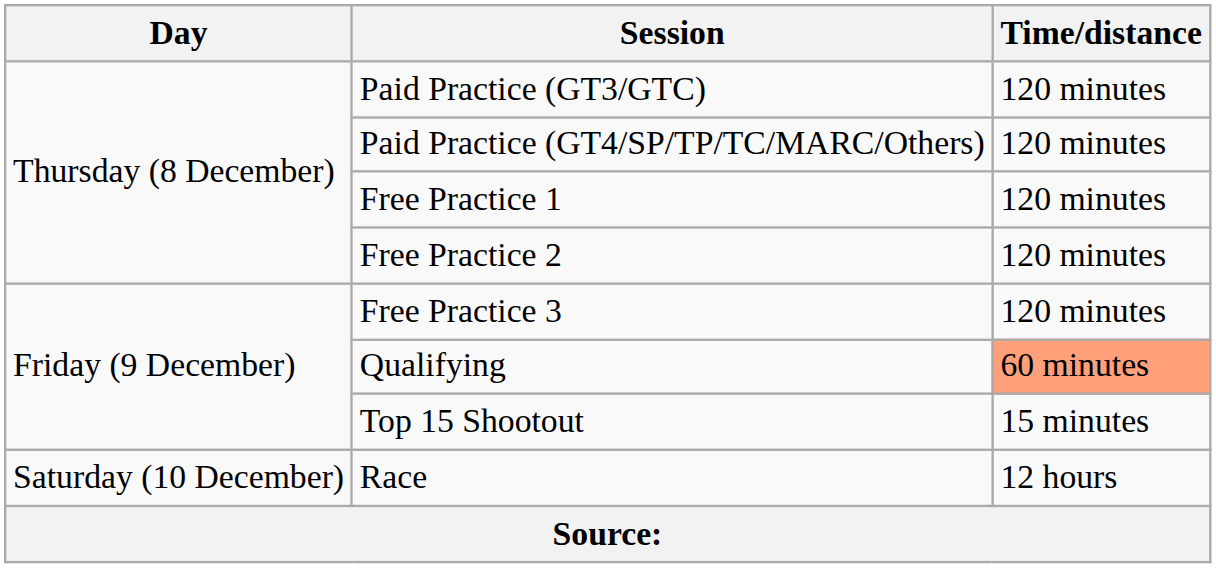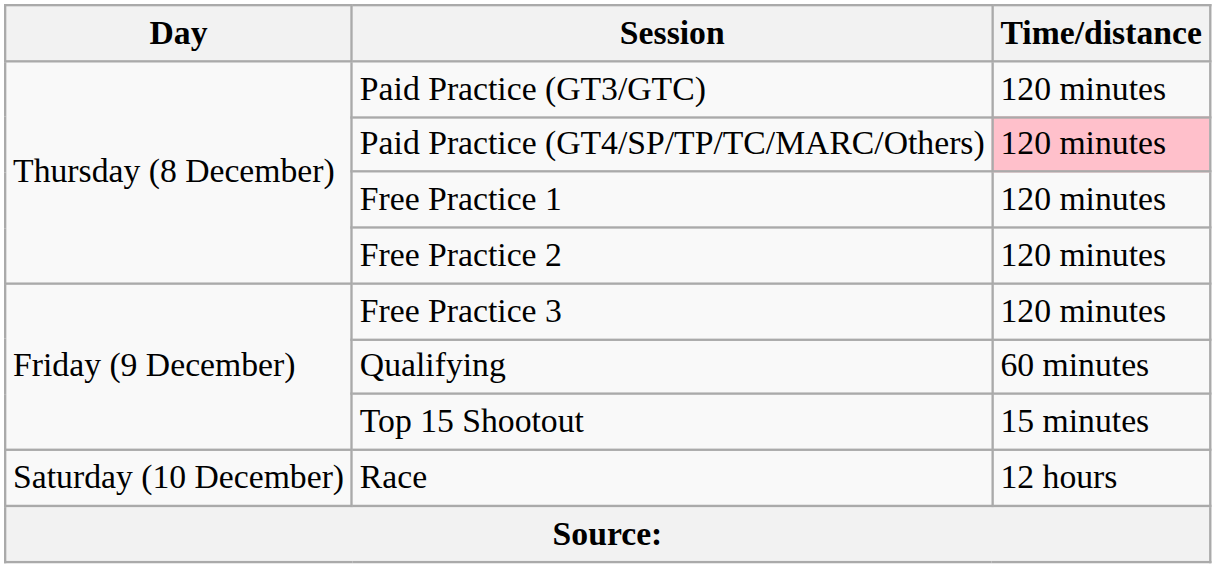Paid Practice (GT4/SP/TP/TC/MARC/Others) | Time/distance: no background -> pink background
Qualifying | Time/distance: lightsalmon background -> no background
